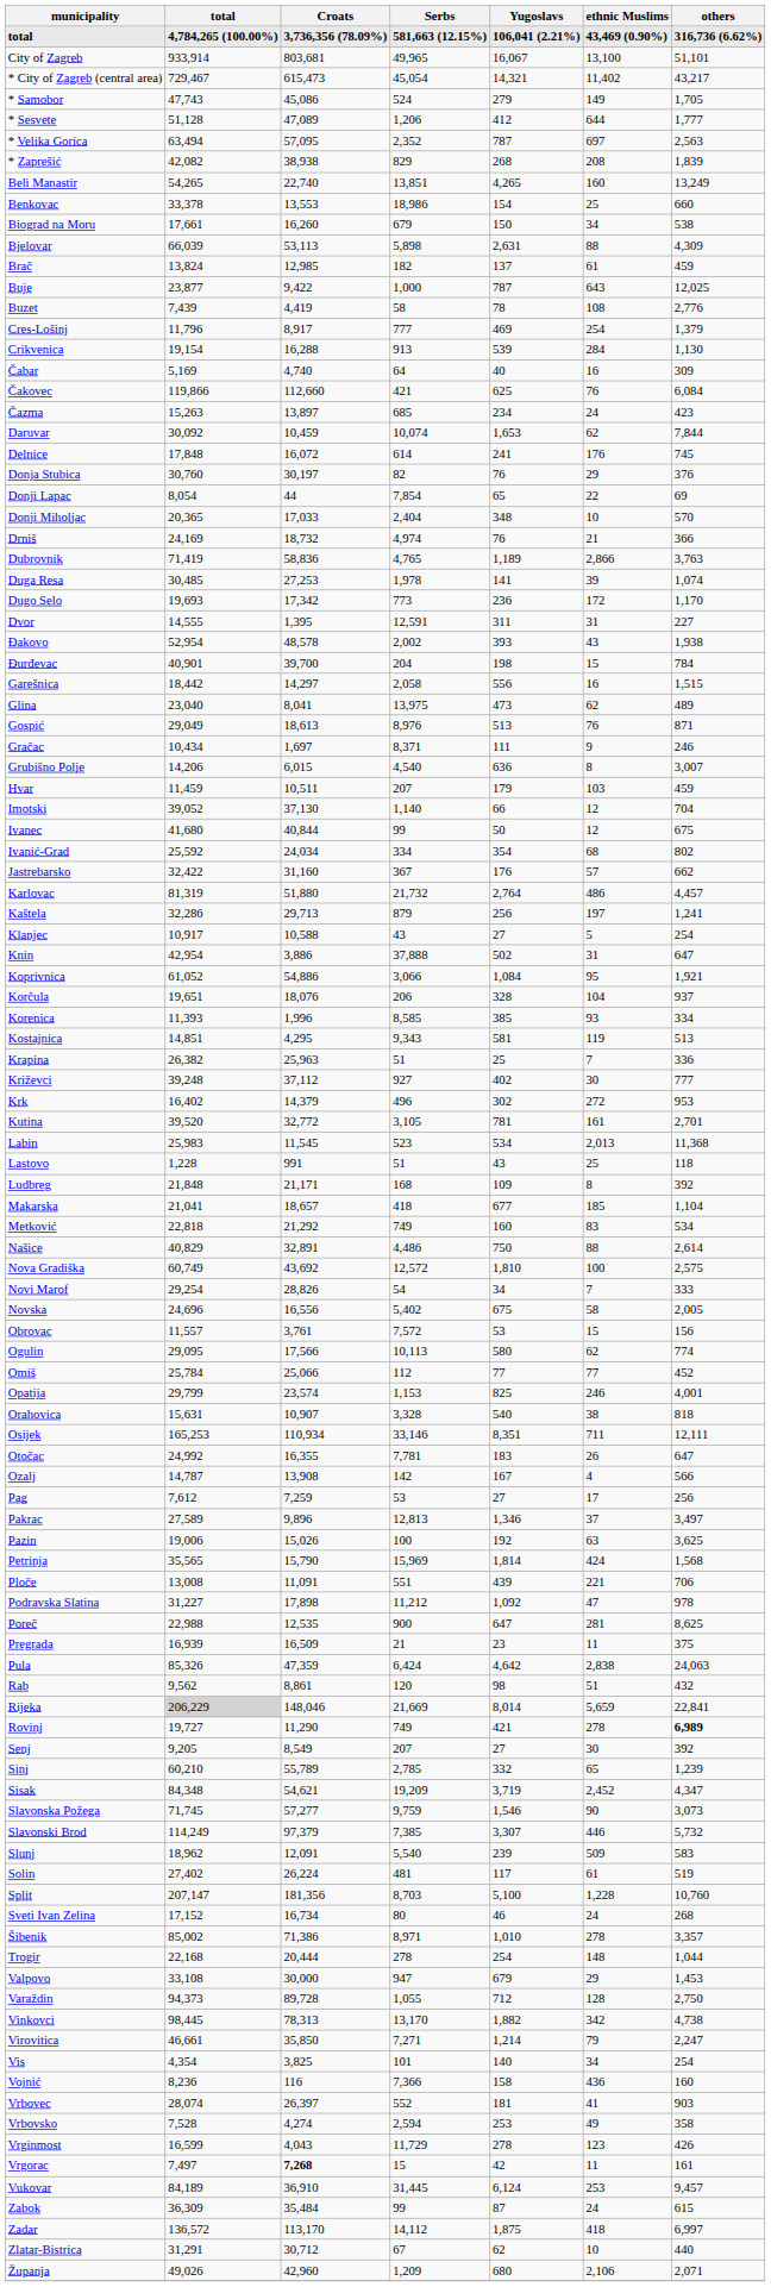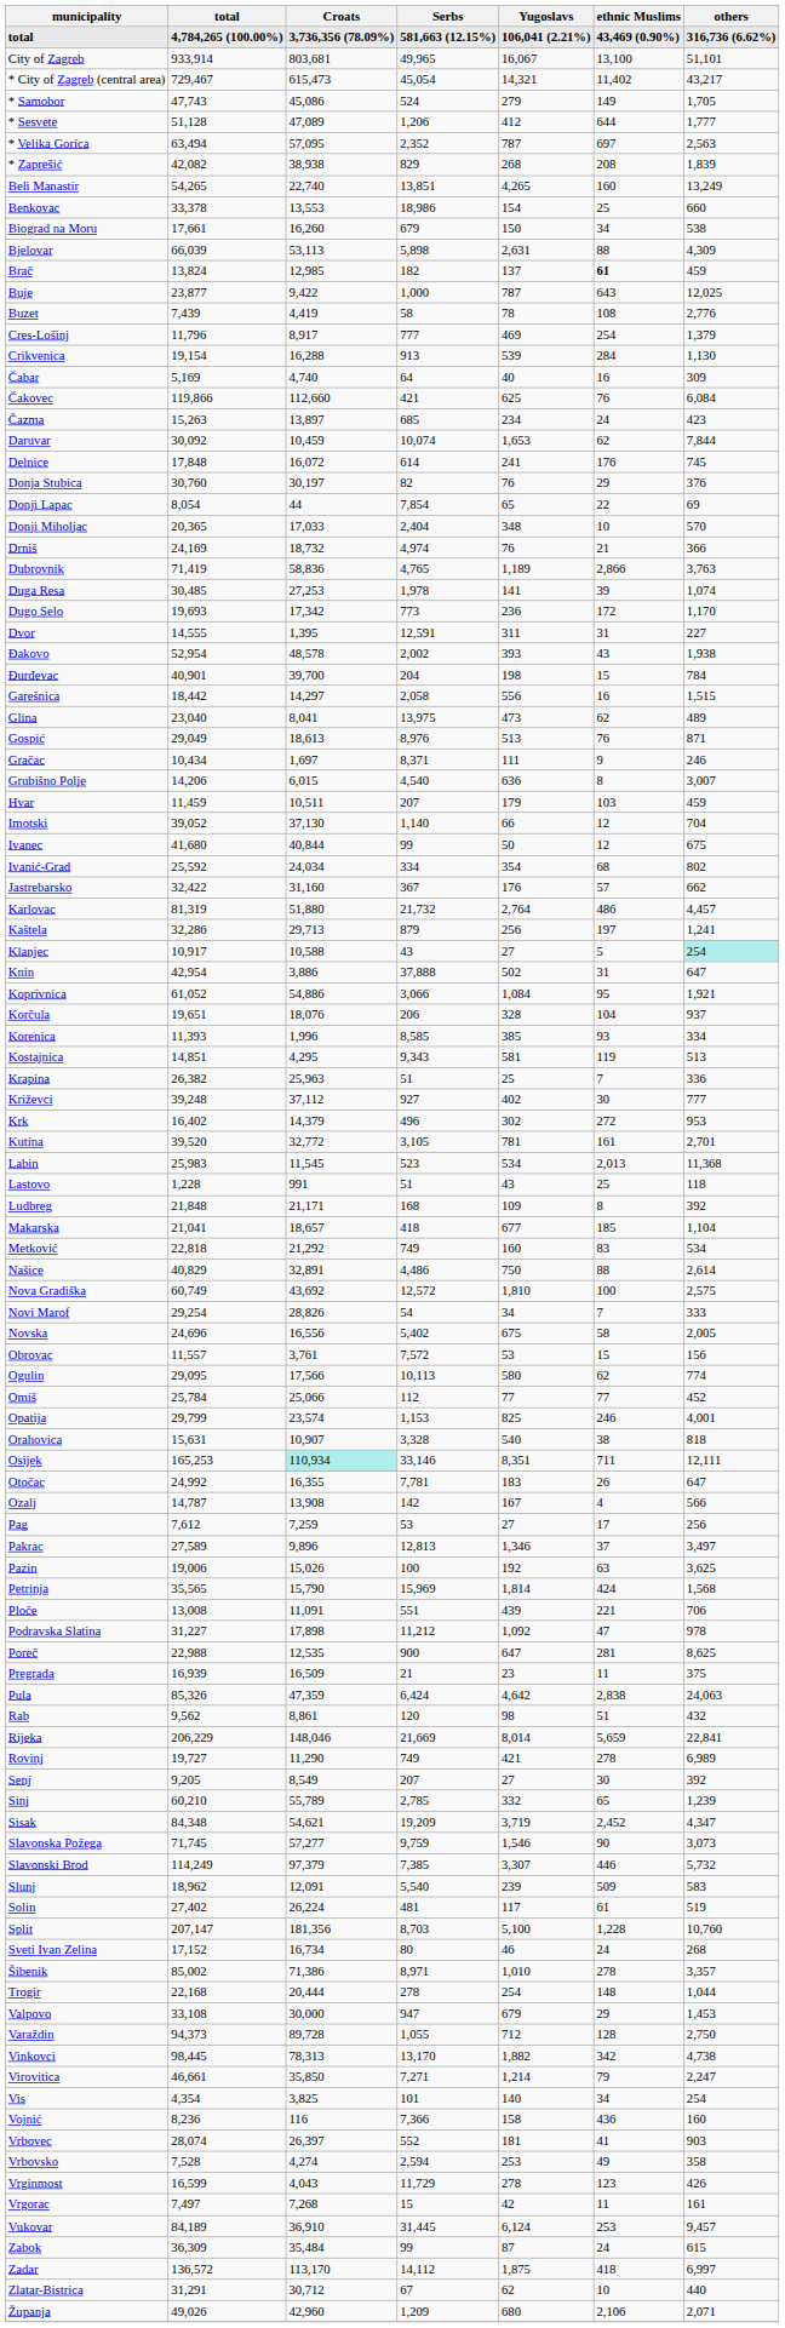Brač | ethnic Muslims: normal -> bold
Klanjec | others: no background -> paleturquoise background
Osijek | Croats: no background -> paleturquoise background
Rijeka | total: lightgrey background -> no background
Rovinj | others: bold -> normal
Vrgorac | Croats: bold -> normal
